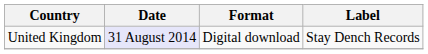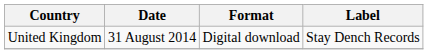United Kingdom | Date: lavender background -> no background
